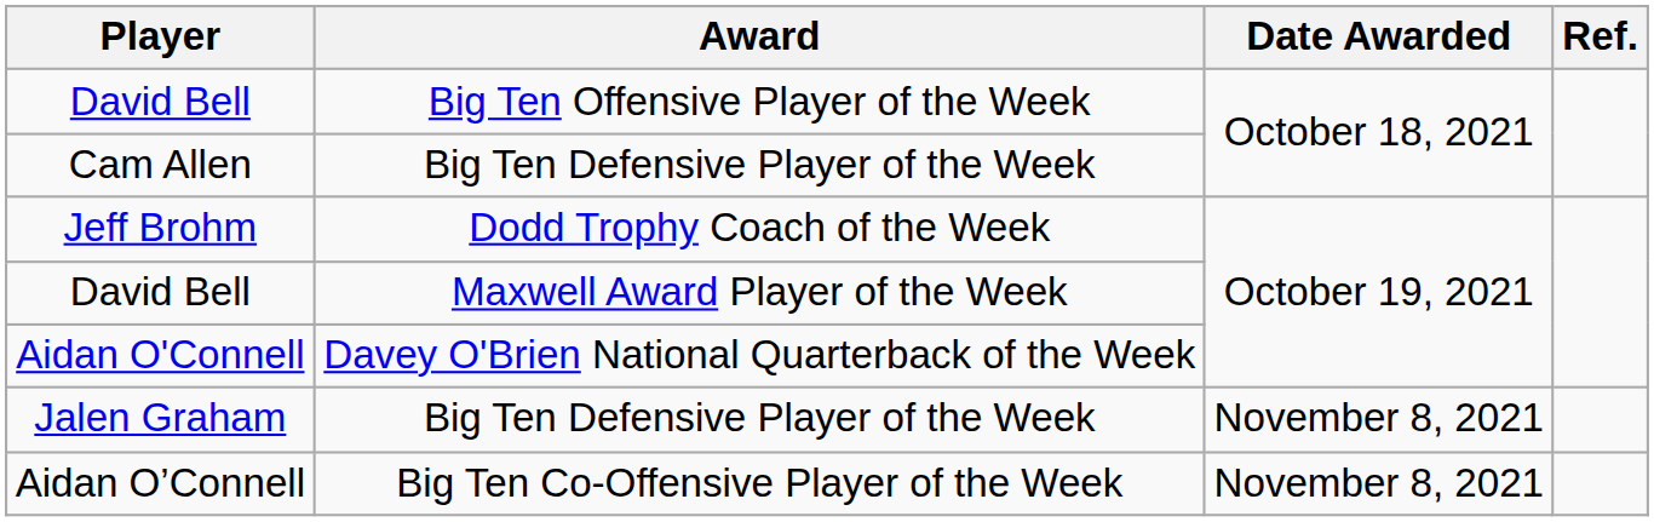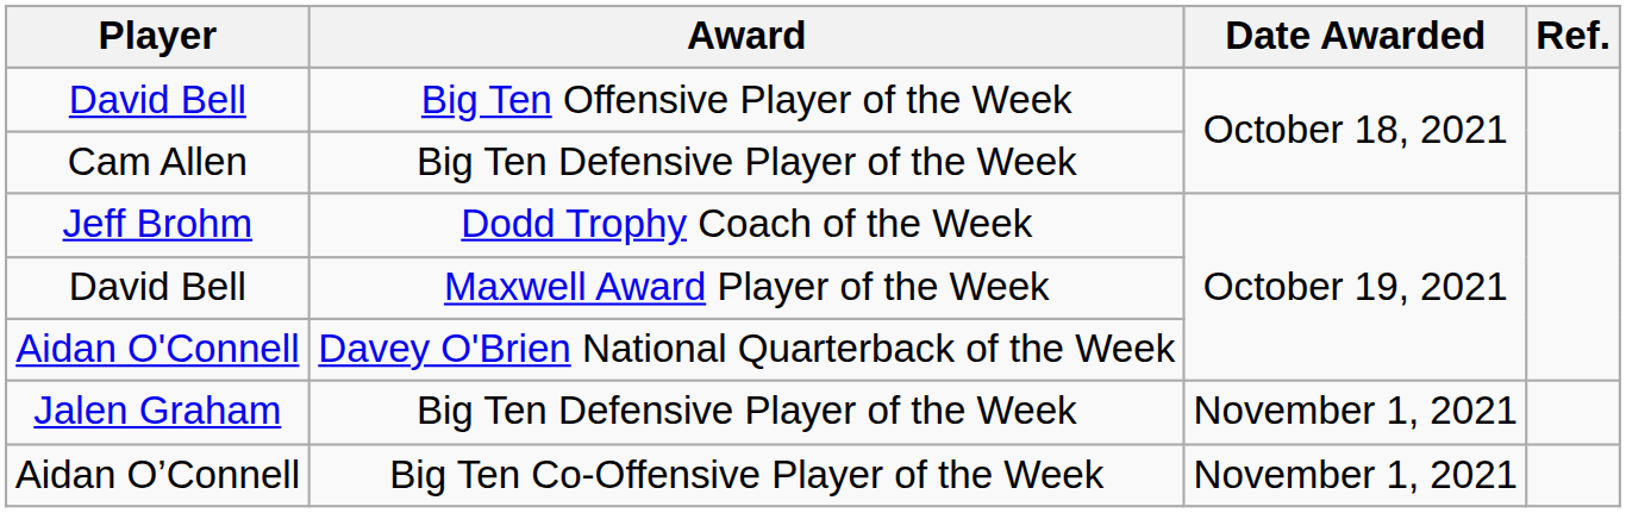Jalen Graham | Date Awarded: November 8, 2021 -> November 1, 2021
Aidan O’Connell | Date Awarded: November 8, 2021 -> November 1, 2021
